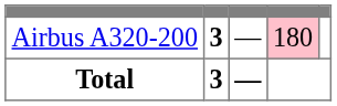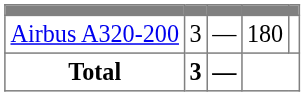Airbus A320-200 | column 2: bold -> normal
Airbus A320-200 | column 4: pink background -> no background
